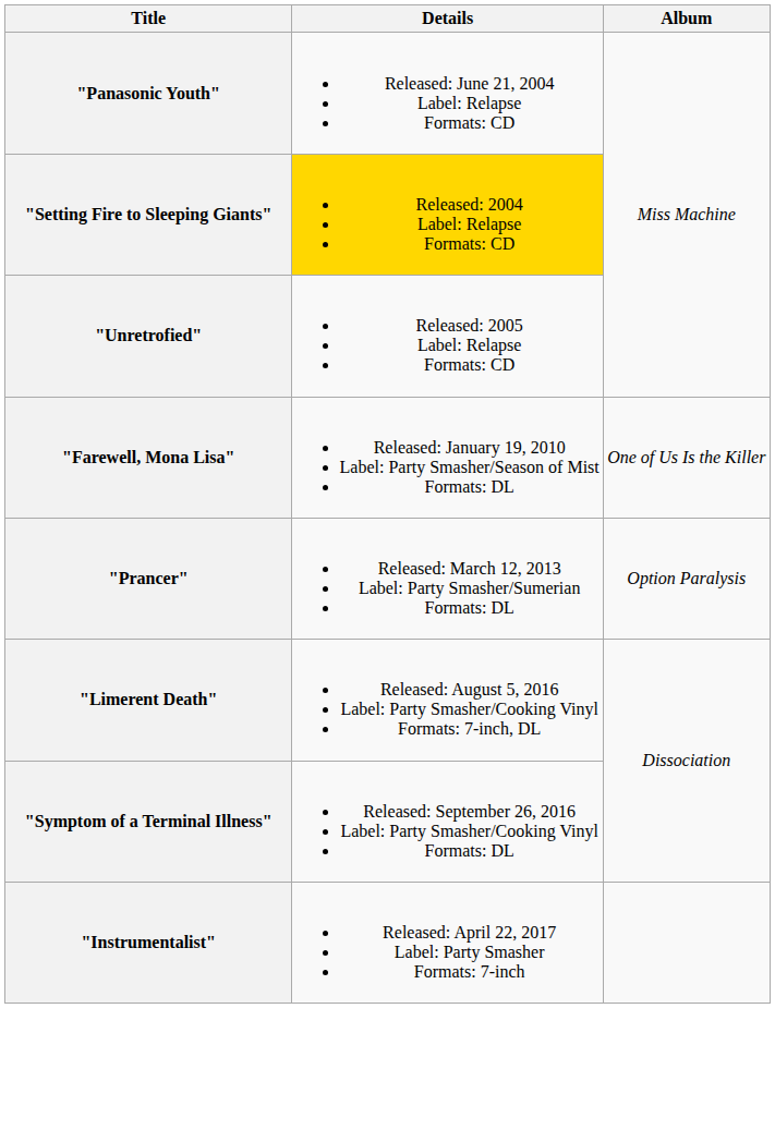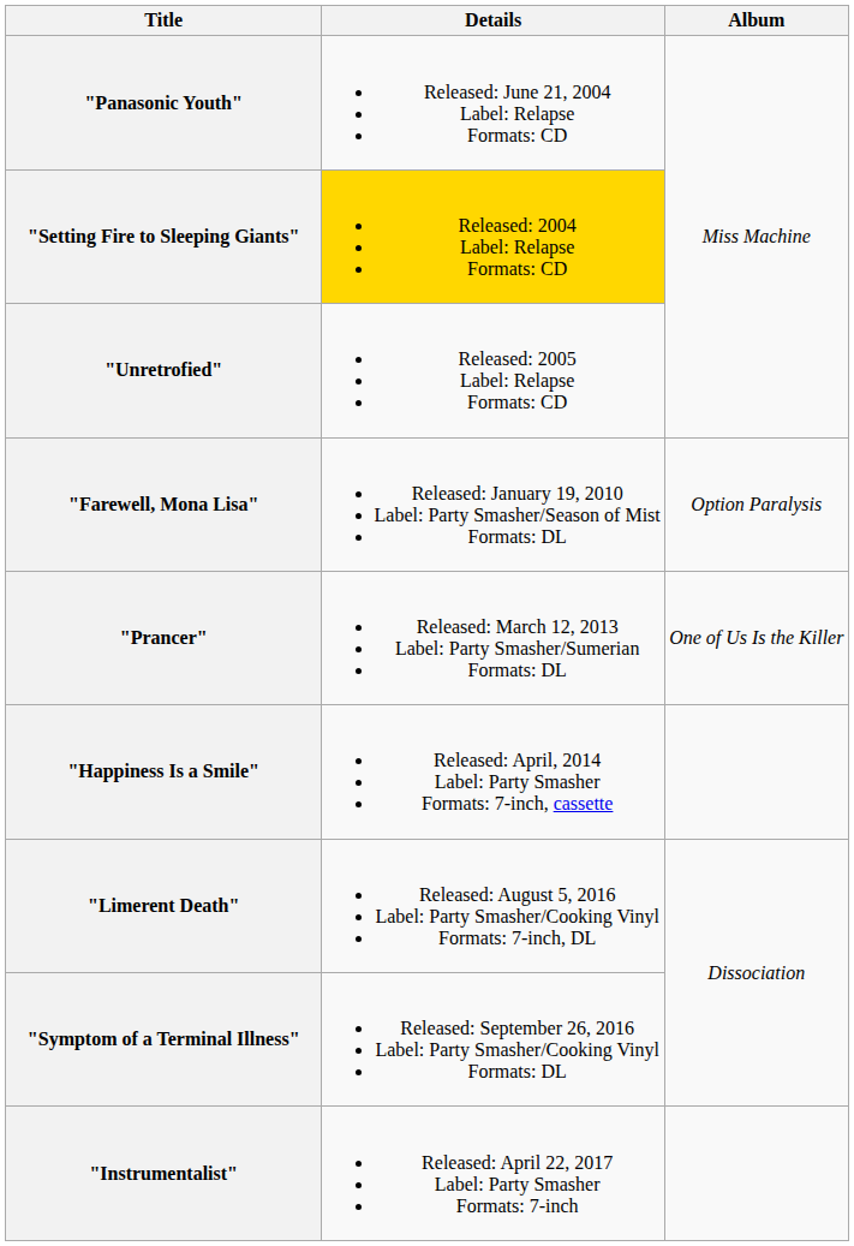"Farewell, Mona Lisa" | Album: One of Us Is the Killer -> Option Paralysis
"Prancer" | Album: Option Paralysis -> One of Us Is the Killer
+ row: "Happiness Is a Smile" | Released: April, 2014 Label: Party Smasher Formats: 7-inch, cassette
